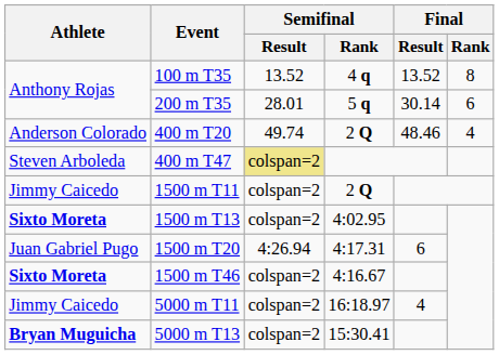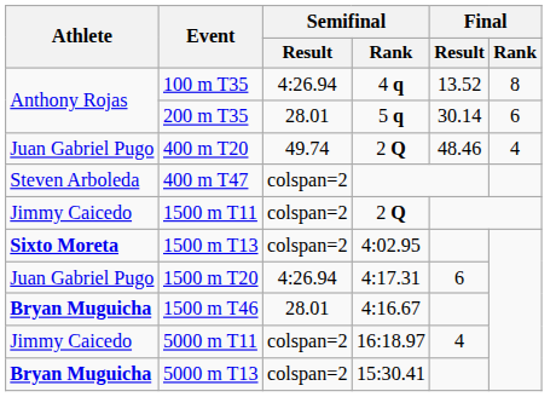100 m T35 | Semifinal / Result: 13.52 -> 4:26.94
400 m T20 | Athlete: Anderson Colorado -> Juan Gabriel Pugo
400 m T47 | Semifinal / Result: khaki background -> no background
1500 m T46 | Athlete: Sixto Moreta -> Bryan Muguicha
1500 m T46 | Semifinal / Result: colspan=2 -> 28.01
